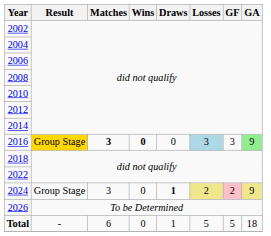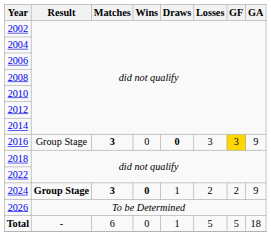2016 | Result: gold background -> no background
2016 | Wins: bold -> normal
2016 | Draws: normal -> bold
2016 | Losses: lightblue background -> no background
2016 | GF: no background -> gold background
2016 | GA: lightgreen background -> no background
2024 | Result: normal -> bold
2024 | Matches: normal -> bold
2024 | Wins: normal -> bold
2024 | Draws: bold -> normal
2024 | Losses: khaki background -> no background
2024 | GF: pink background -> no background
2024 | GA: khaki background -> no background
